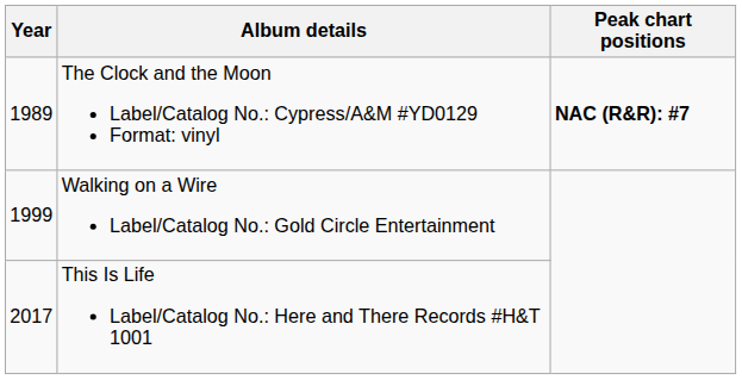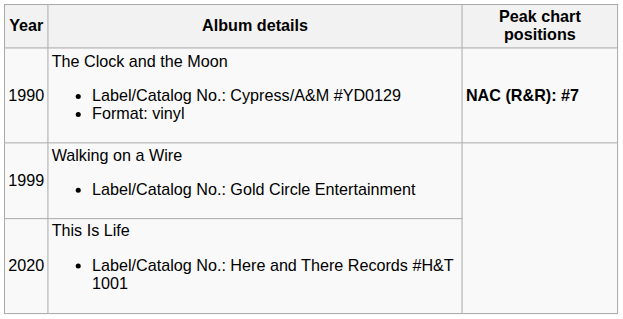row 2 | Year: 1989 -> 1990
row 4 | Year: 2017 -> 2020
